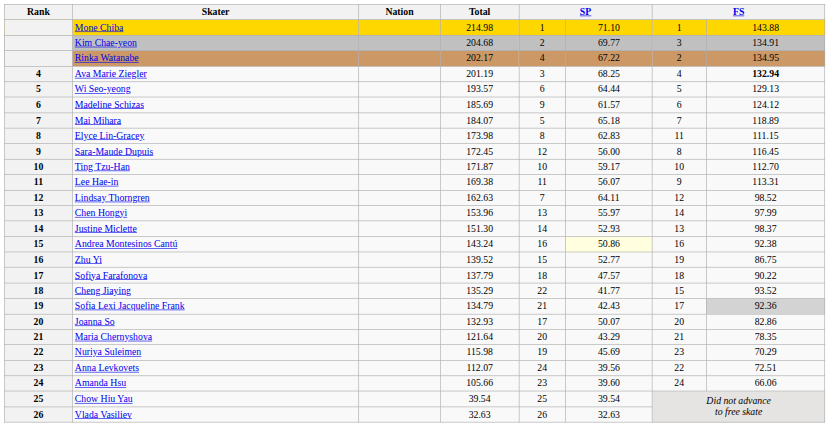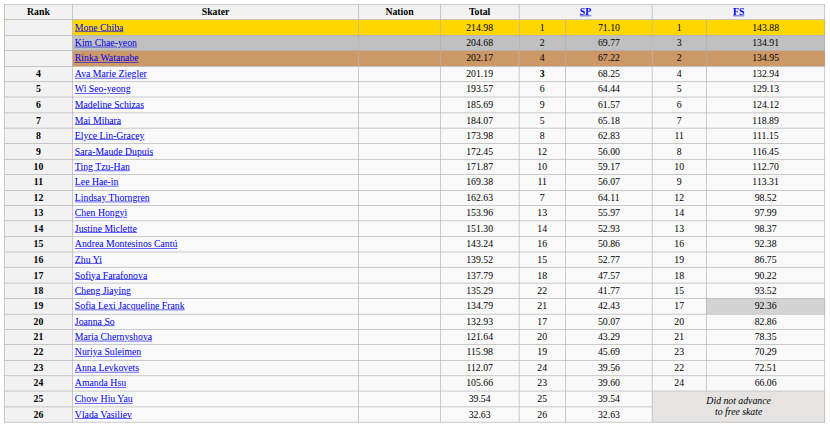Ava Marie Ziegler | column 5: normal -> bold
Ava Marie Ziegler | column 8: bold -> normal
Andrea Montesinos Cantú | column 6: lightyellow background -> no background
